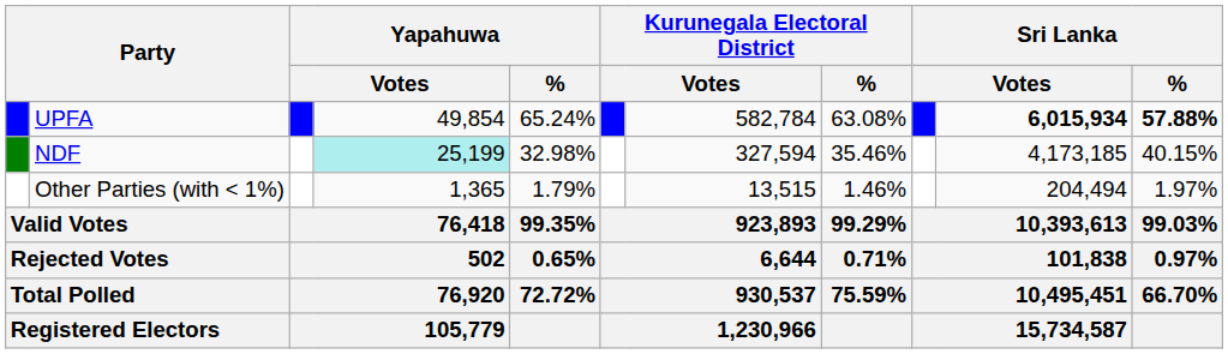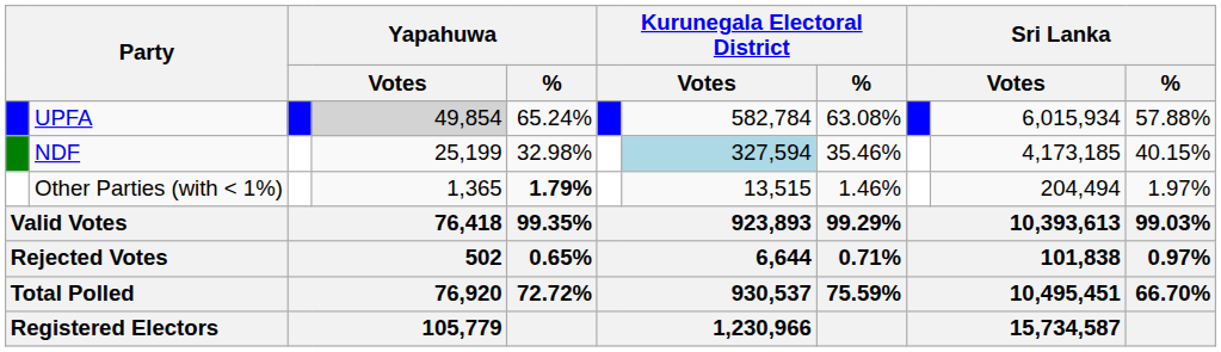UPFA | column 4: no background -> lightgrey background
UPFA | column 10: bold -> normal
UPFA | Sri Lanka / %: bold -> normal
NDF | column 4: paleturquoise background -> no background
NDF | column 7: no background -> lightblue background
Other Parties (with < 1%) | Yapahuwa / %: normal -> bold
